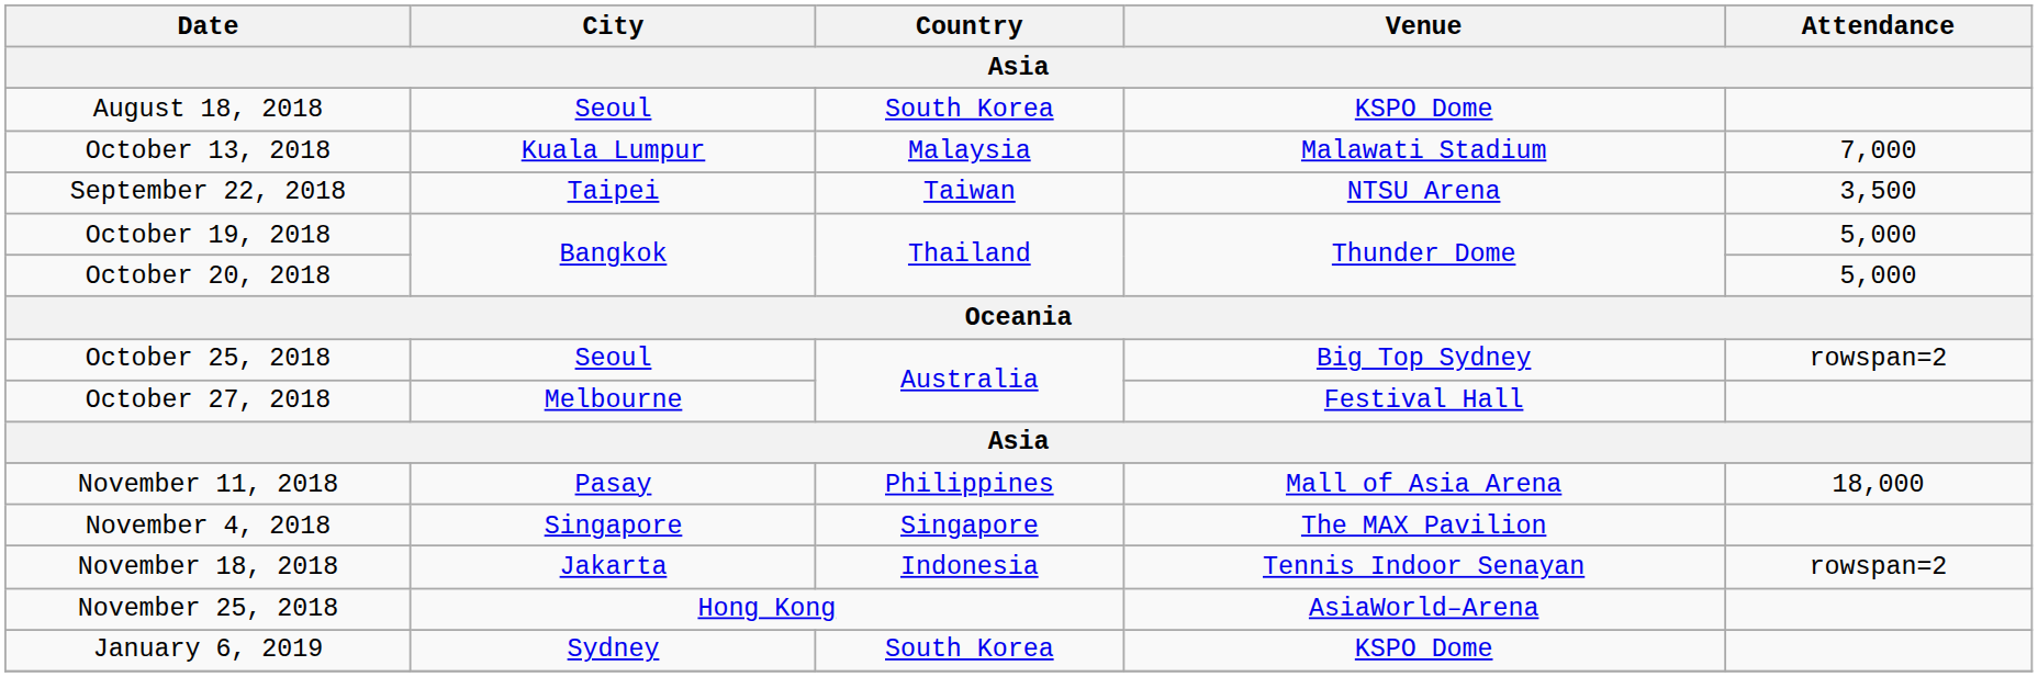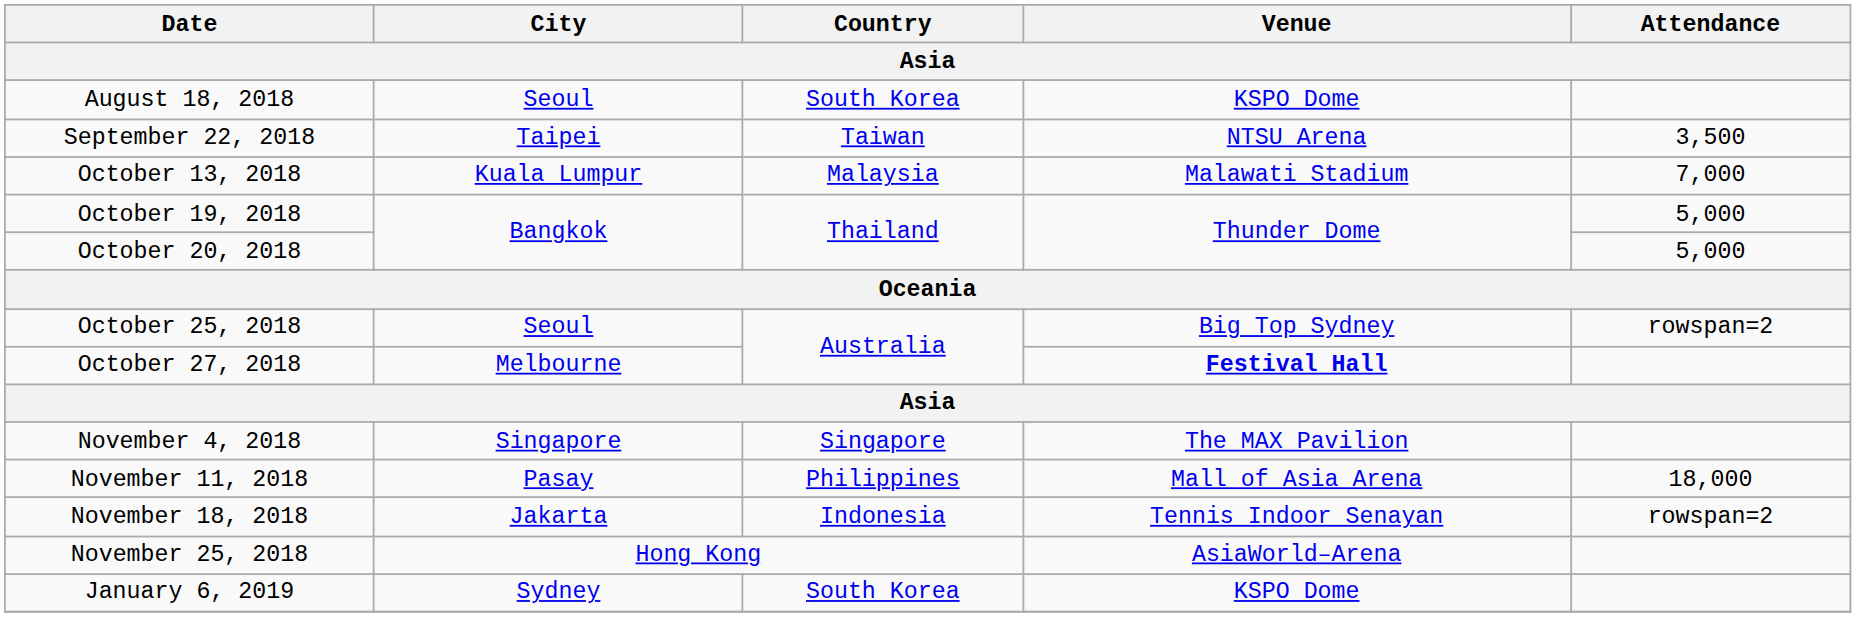rows swapped: September 22, 2018 <-> October 13, 2018
October 27, 2018 | Venue: normal -> bold
rows swapped: November 4, 2018 <-> November 11, 2018
